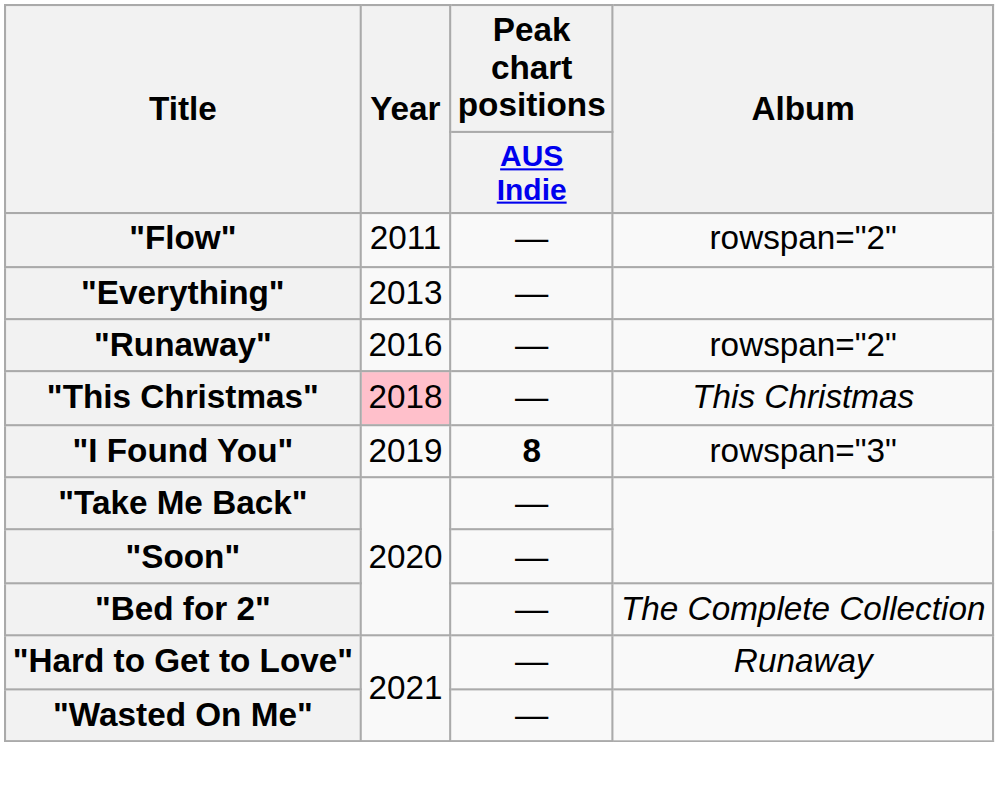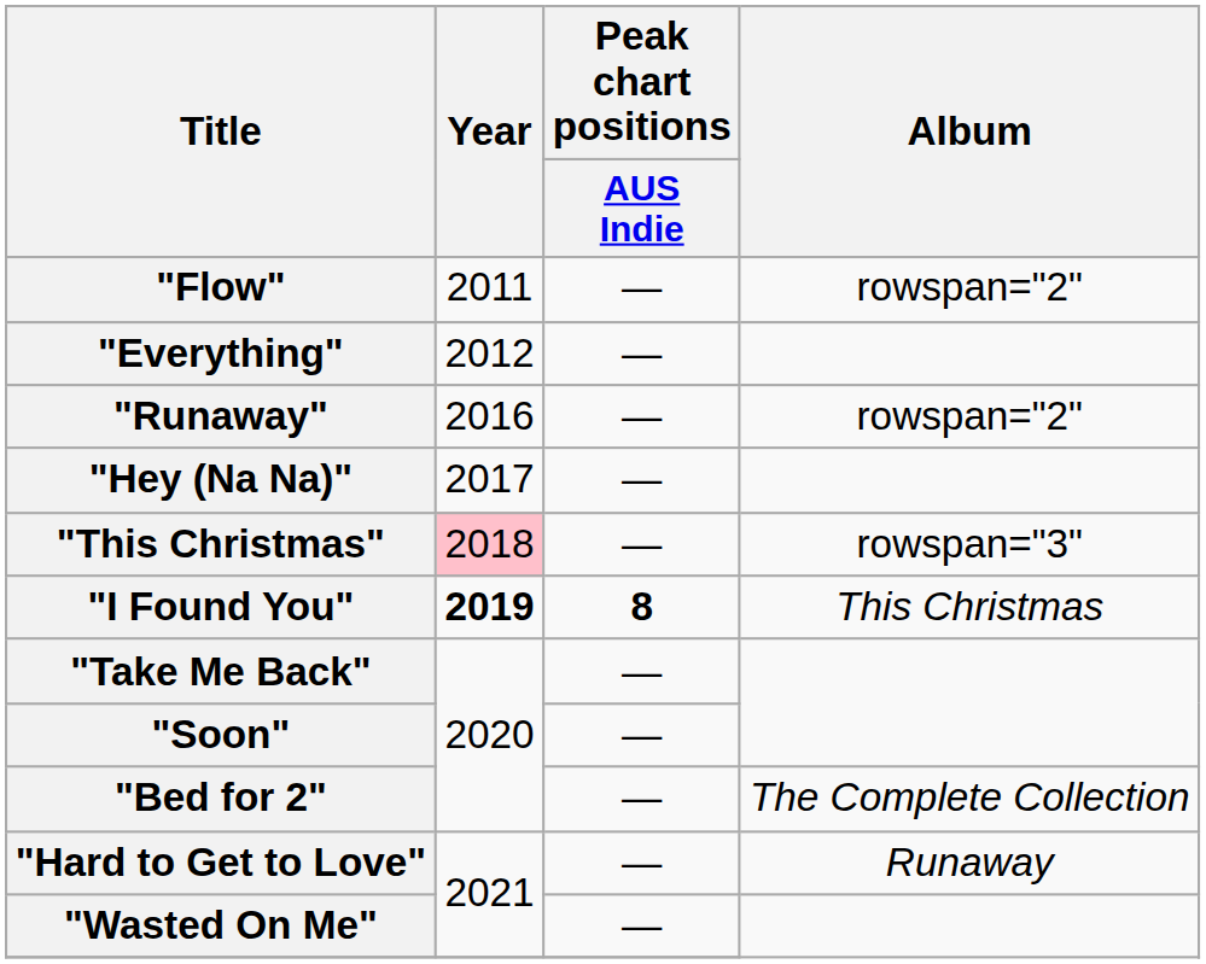"Everything" | Year: 2013 -> 2012
+ row: "Hey (Na Na)" | 2017 | —
"This Christmas" | Album: This Christmas -> rowspan="3"
"I Found You" | Year: normal -> bold
"I Found You" | Album: rowspan="3" -> This Christmas
